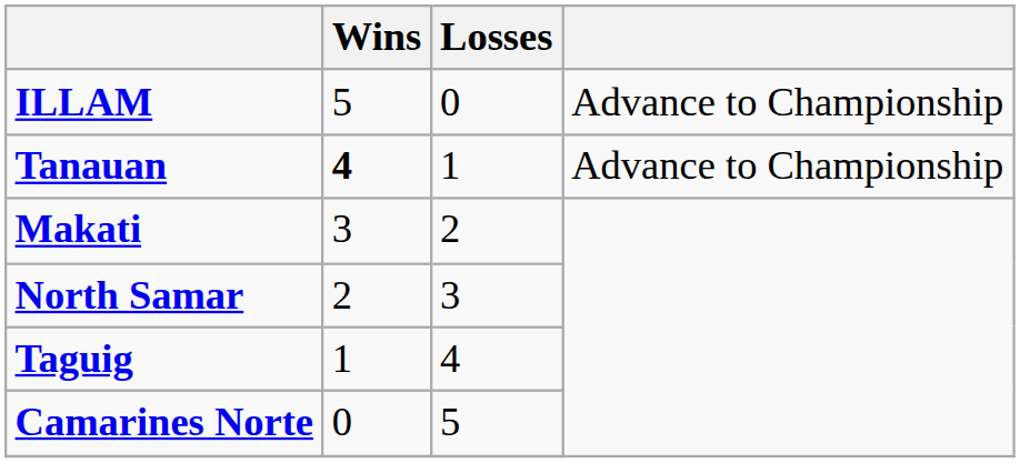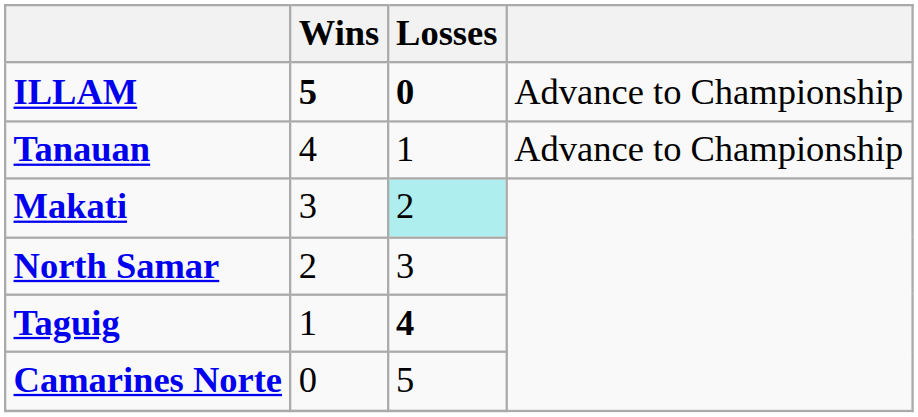ILLAM | Wins: normal -> bold
ILLAM | Losses: normal -> bold
Tanauan | Wins: bold -> normal
Makati | Losses: no background -> paleturquoise background
Taguig | Losses: normal -> bold
